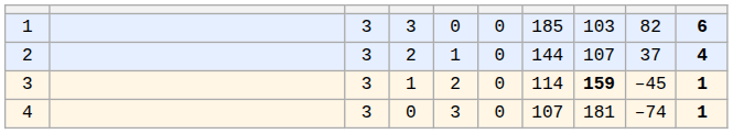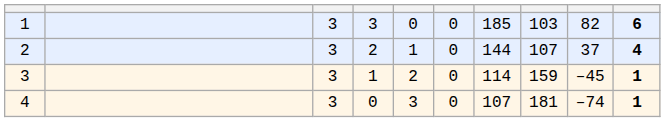row 4 | column 8: bold -> normal
